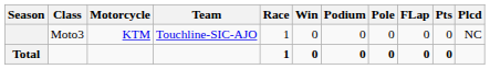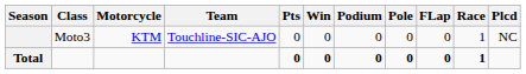columns swapped: Race <-> Pts
